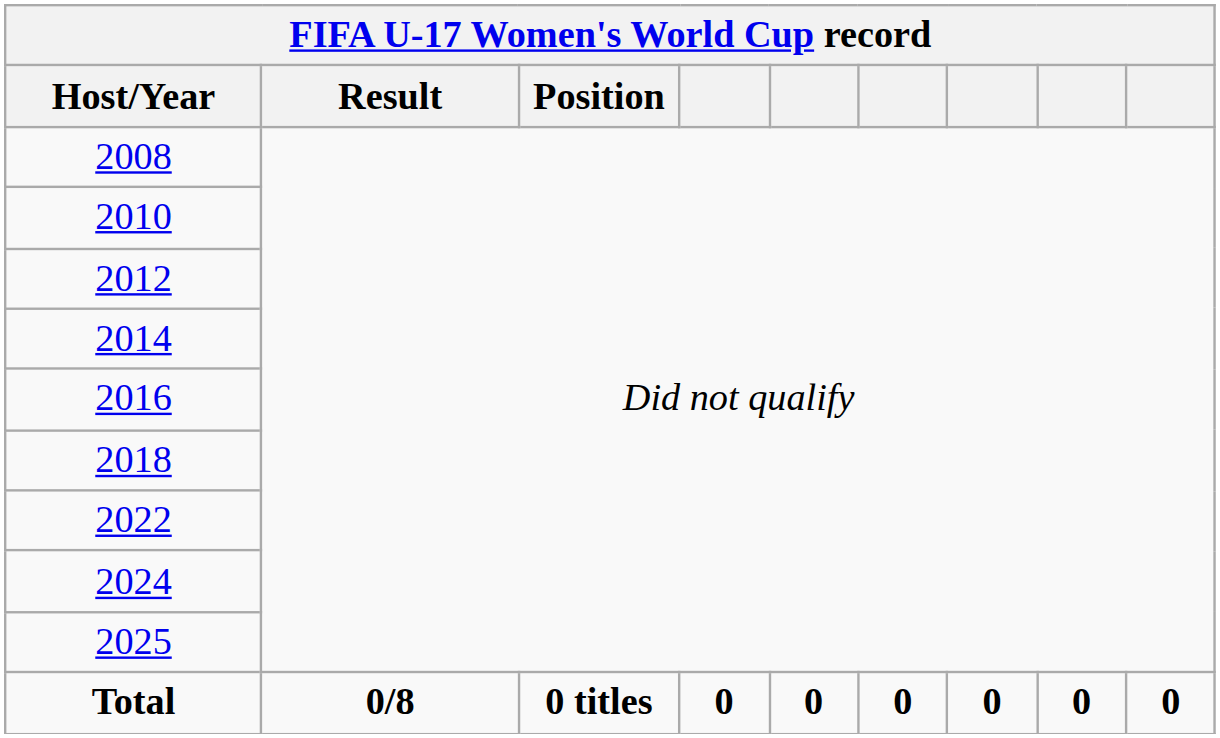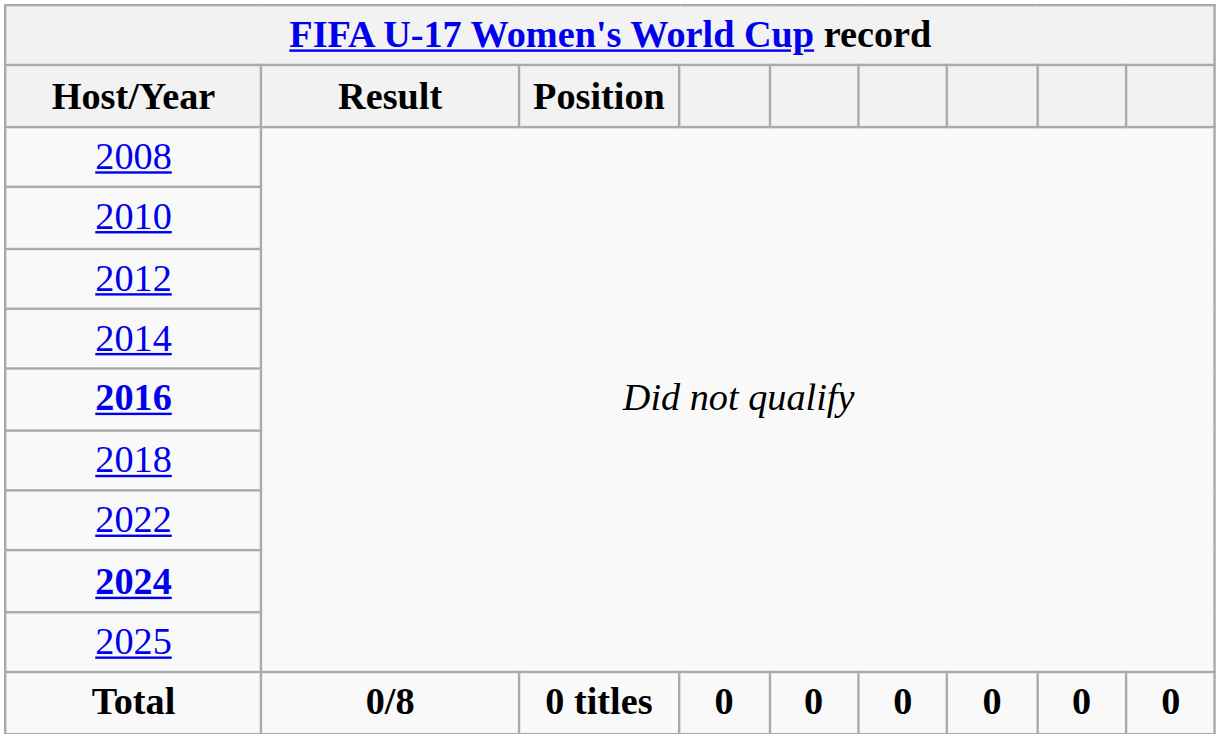2016 | Host/Year: normal -> bold
2024 | Host/Year: normal -> bold
